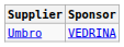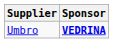Umbro | Sponsor: normal -> bold
